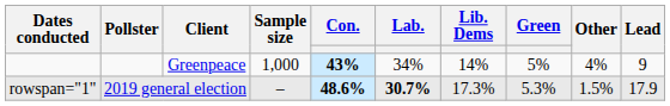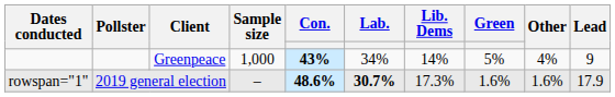rowspan="1" | Green: 5.3% -> 1.6%
rowspan="1" | Other: 1.5% -> 1.6%
